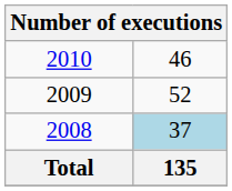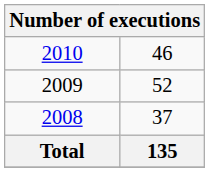2008 | column 2: lightblue background -> no background
